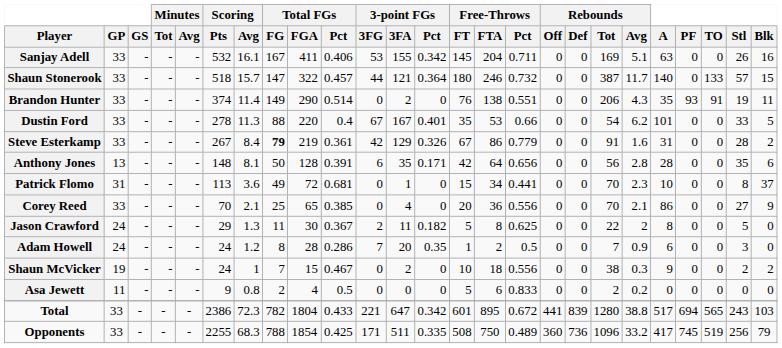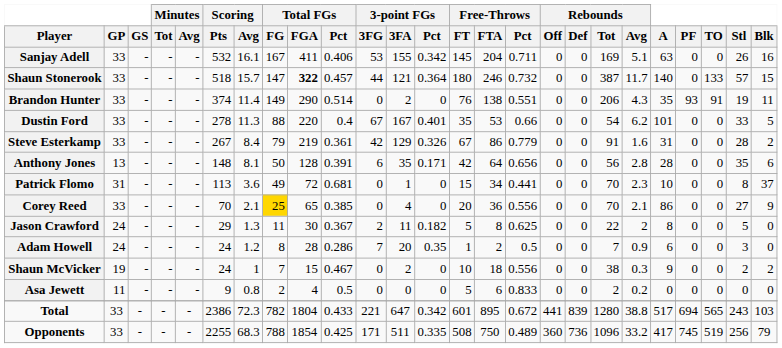Shaun Stonerook | Total FGs / FGA: normal -> bold
Steve Esterkamp | Total FGs / FG: bold -> normal
Corey Reed | Total FGs / FG: no background -> gold background
